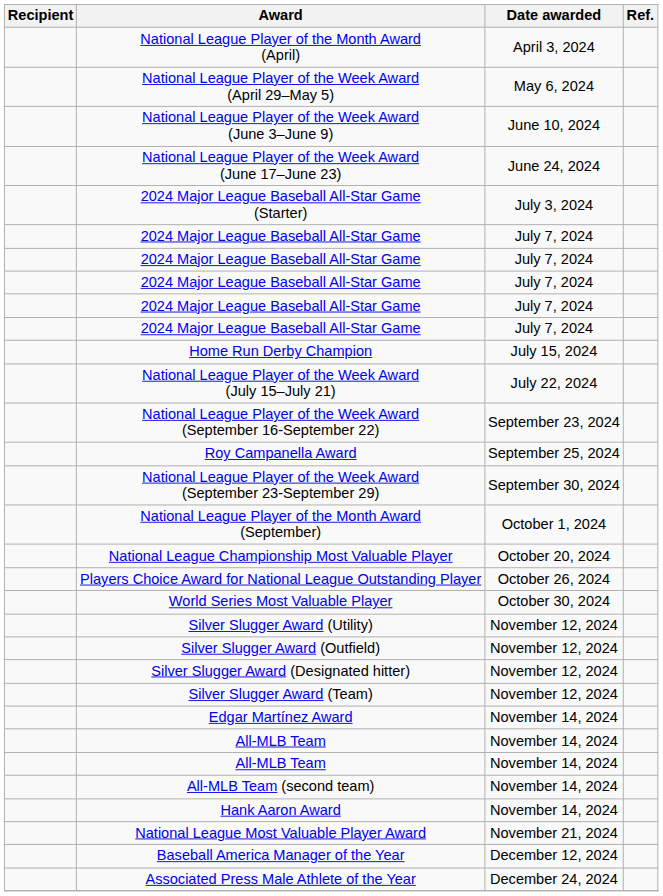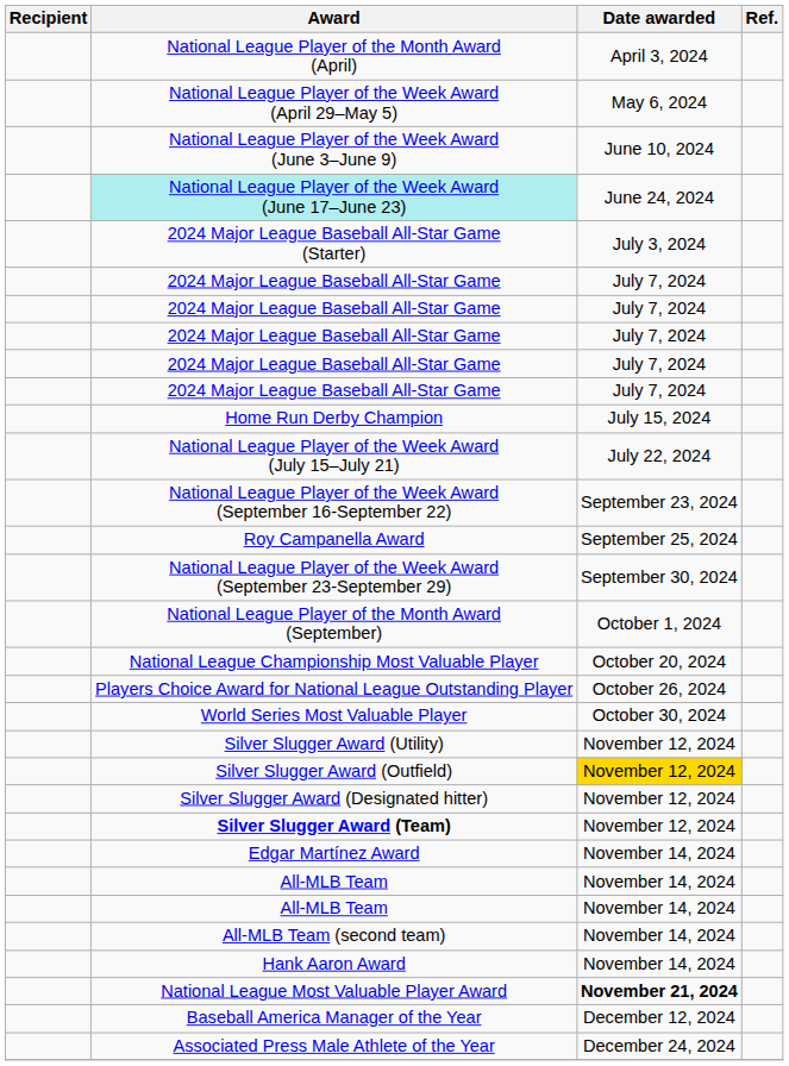National League Player of the Week Award (June 17–June 23) | Award: no background -> paleturquoise background
Silver Slugger Award (Outfield) | Date awarded: no background -> gold background
Silver Slugger Award (Team) | Award: normal -> bold
National League Most Valuable Player Award | Date awarded: normal -> bold
